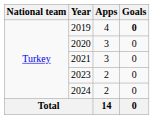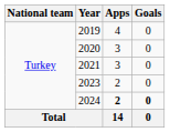2019 | Goals: bold -> normal
2024 | Apps: normal -> bold
2024 | Goals: normal -> bold
